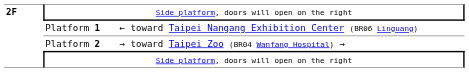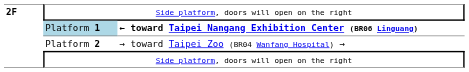Platform 1 | column 2: no background -> lightblue background
Platform 1 | column 3: normal -> bold
